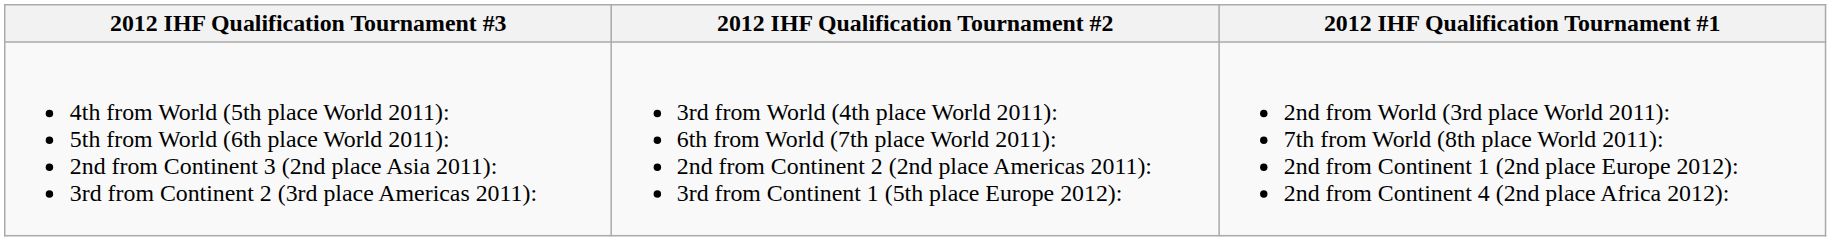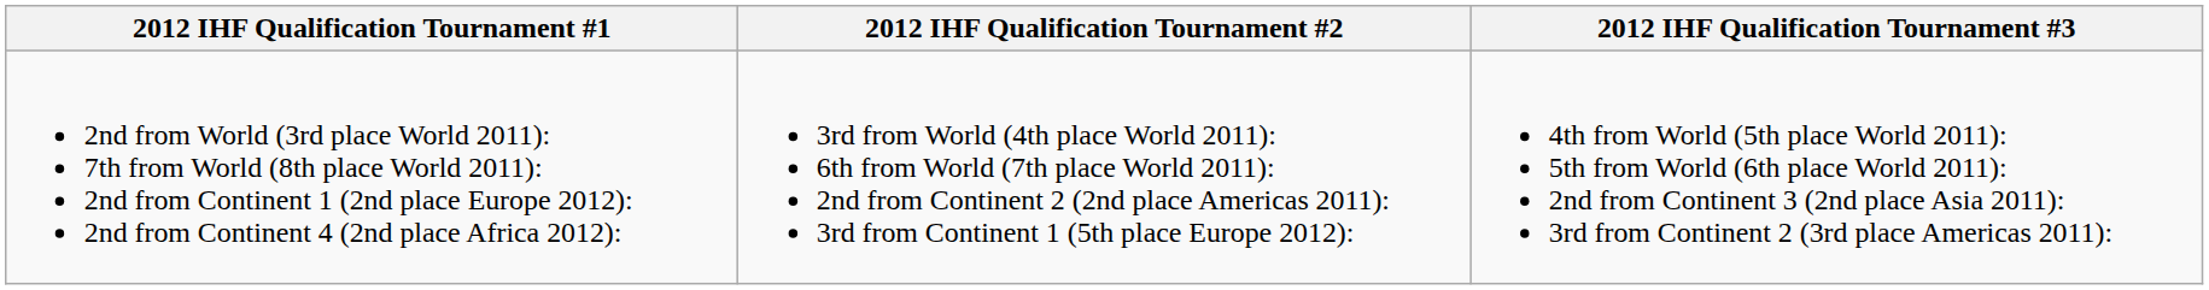columns swapped: 2012 IHF Qualification Tournament #1 <-> 2012 IHF Qualification Tournament #3
